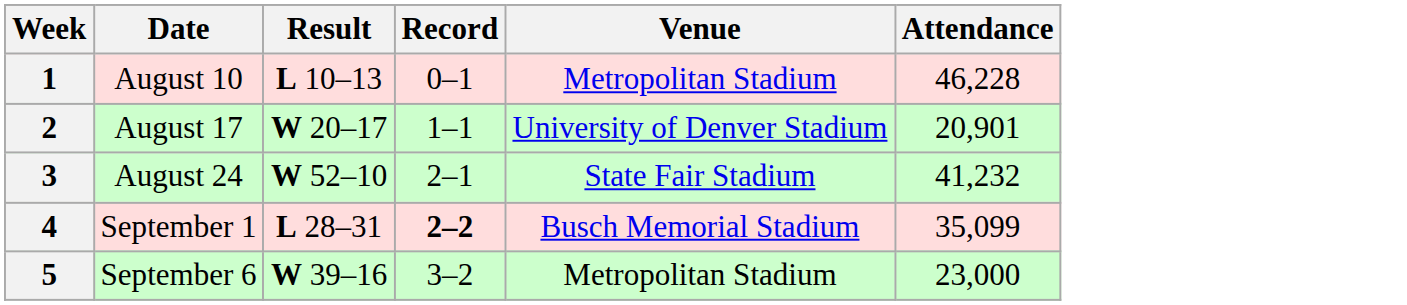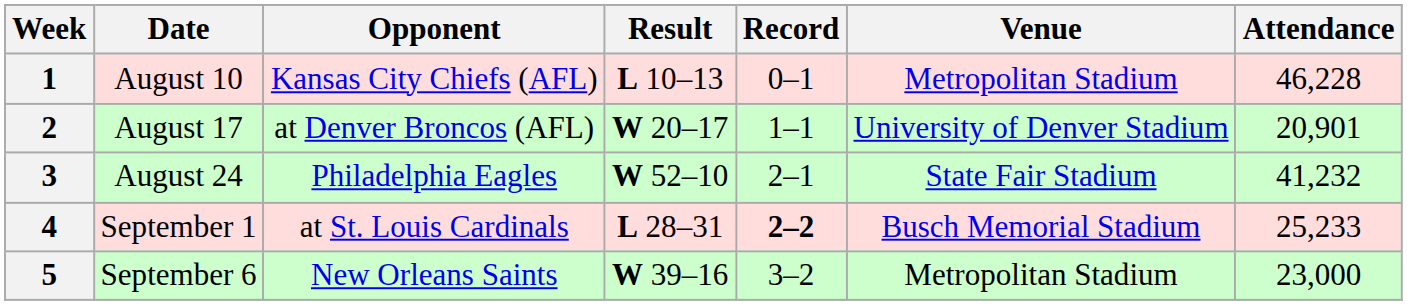+ column: Opponent | Kansas City Chiefs (AFL) | at Denver Broncos (AFL) | Philadelphia Eagles | at St. Louis Cardinals | New Orleans Saints
4 | Attendance: 35,099 -> 25,233
